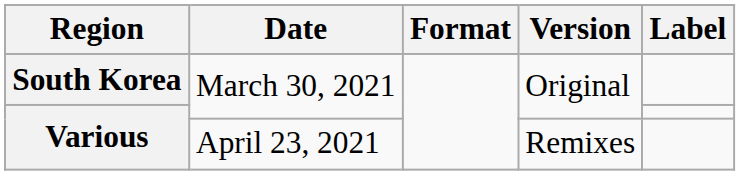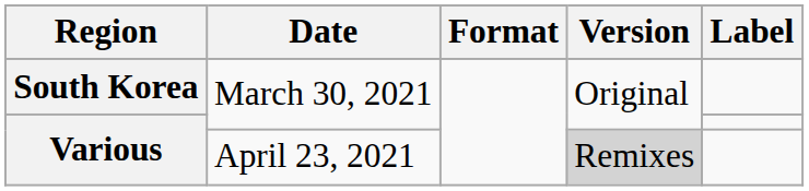Various / April 23, 2021 | Version: no background -> lightgrey background
